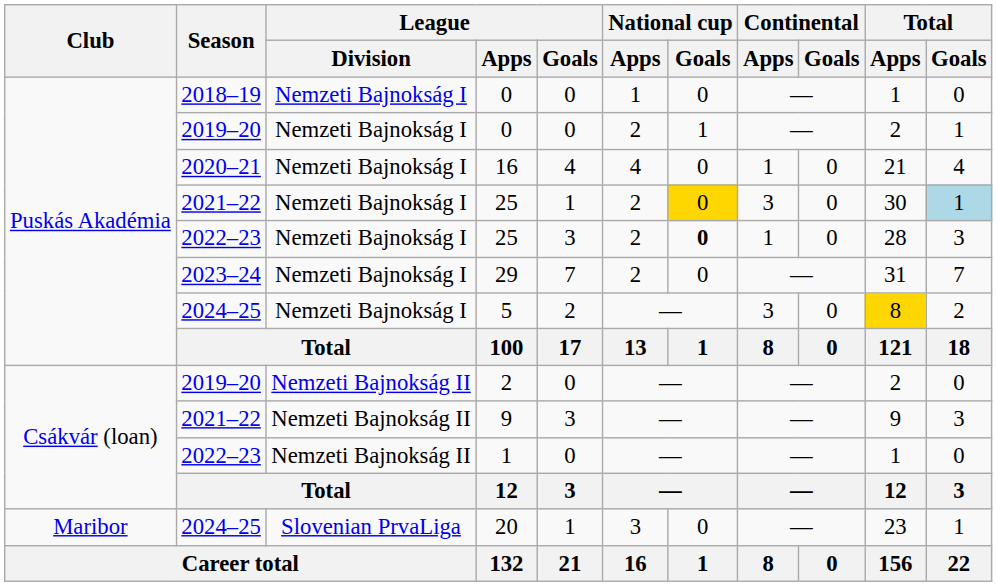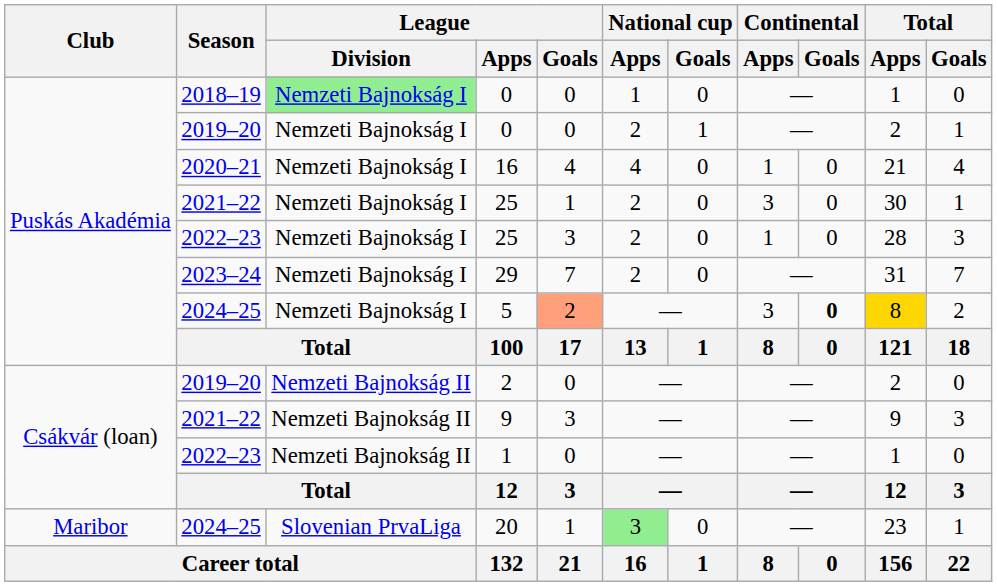2018–19 / 0 | League / Division: no background -> lightgreen background
2021–22 / 25 | National cup / Goals: gold background -> no background
2021–22 / 25 | Total / Goals: lightblue background -> no background
2022–23 / 25 | National cup / Goals: bold -> normal
5 | League / Goals: no background -> lightsalmon background
5 | Continental / Goals: normal -> bold
20 | National cup / Apps: no background -> lightgreen background
